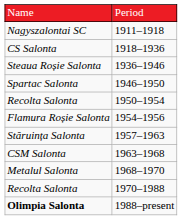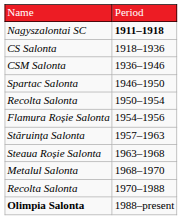row 2 | column 2: normal -> bold
row 4 | column 1: Steaua Roșie Salonta -> CSM Salonta
row 9 | column 1: CSM Salonta -> Steaua Roșie Salonta
